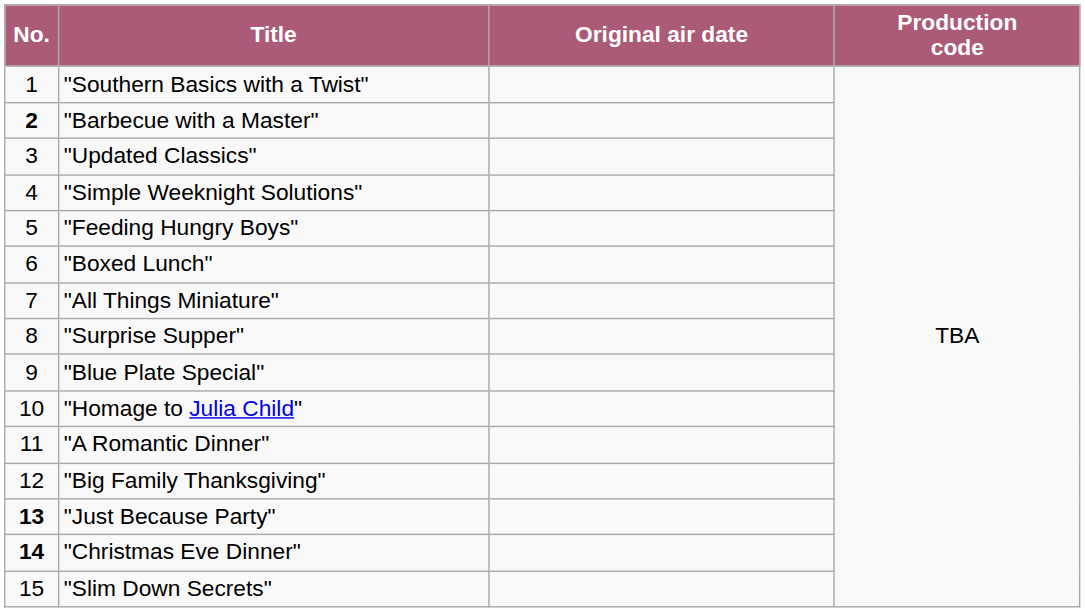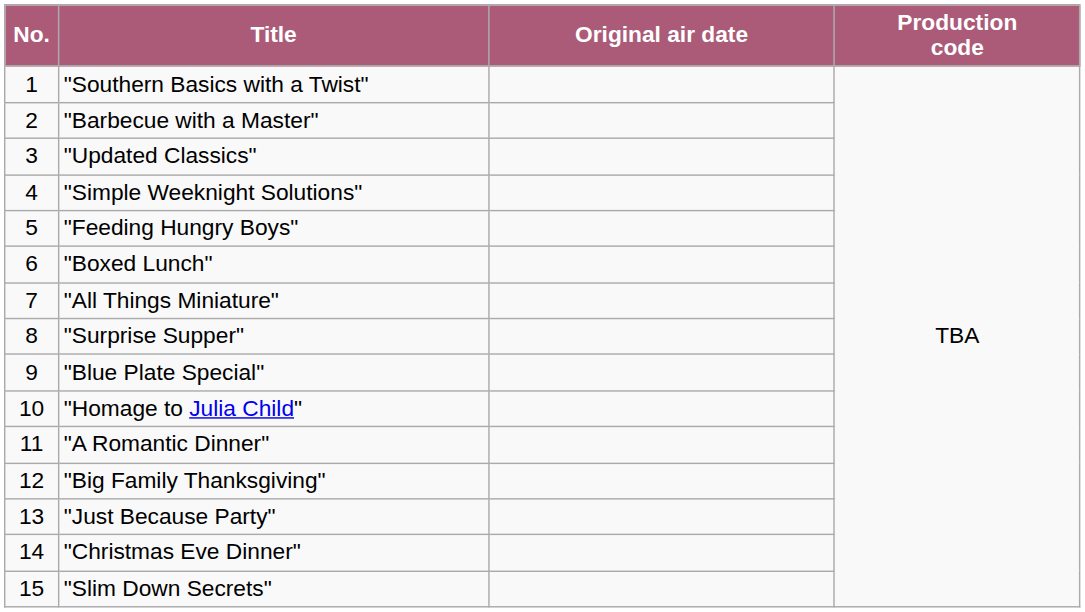"Barbecue with a Master" | No.: bold -> normal
"Just Because Party" | No.: bold -> normal
"Christmas Eve Dinner" | No.: bold -> normal
